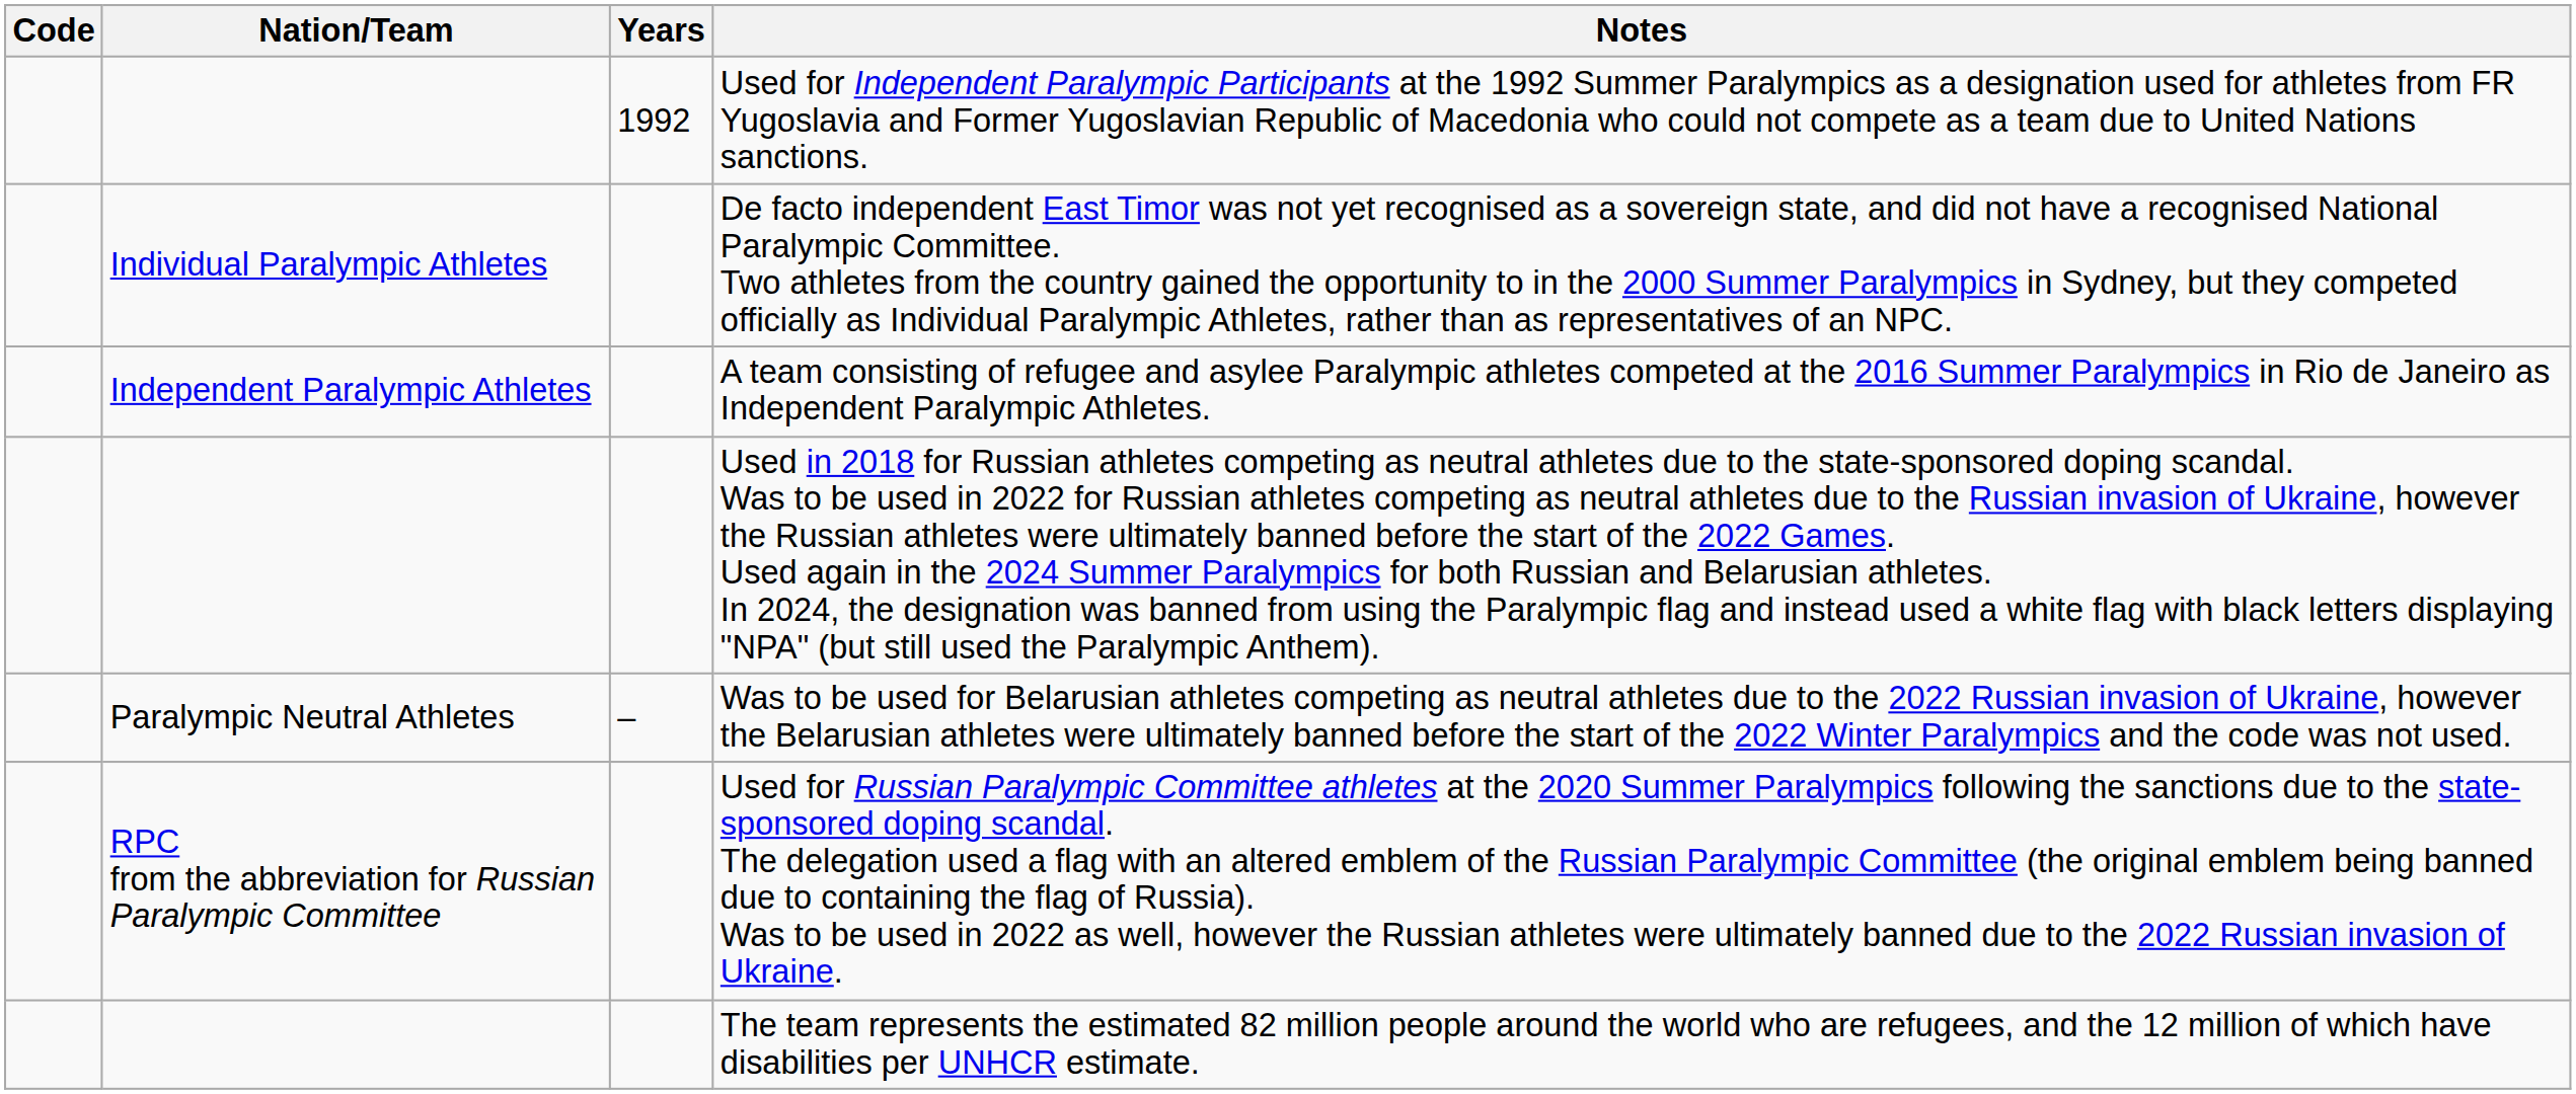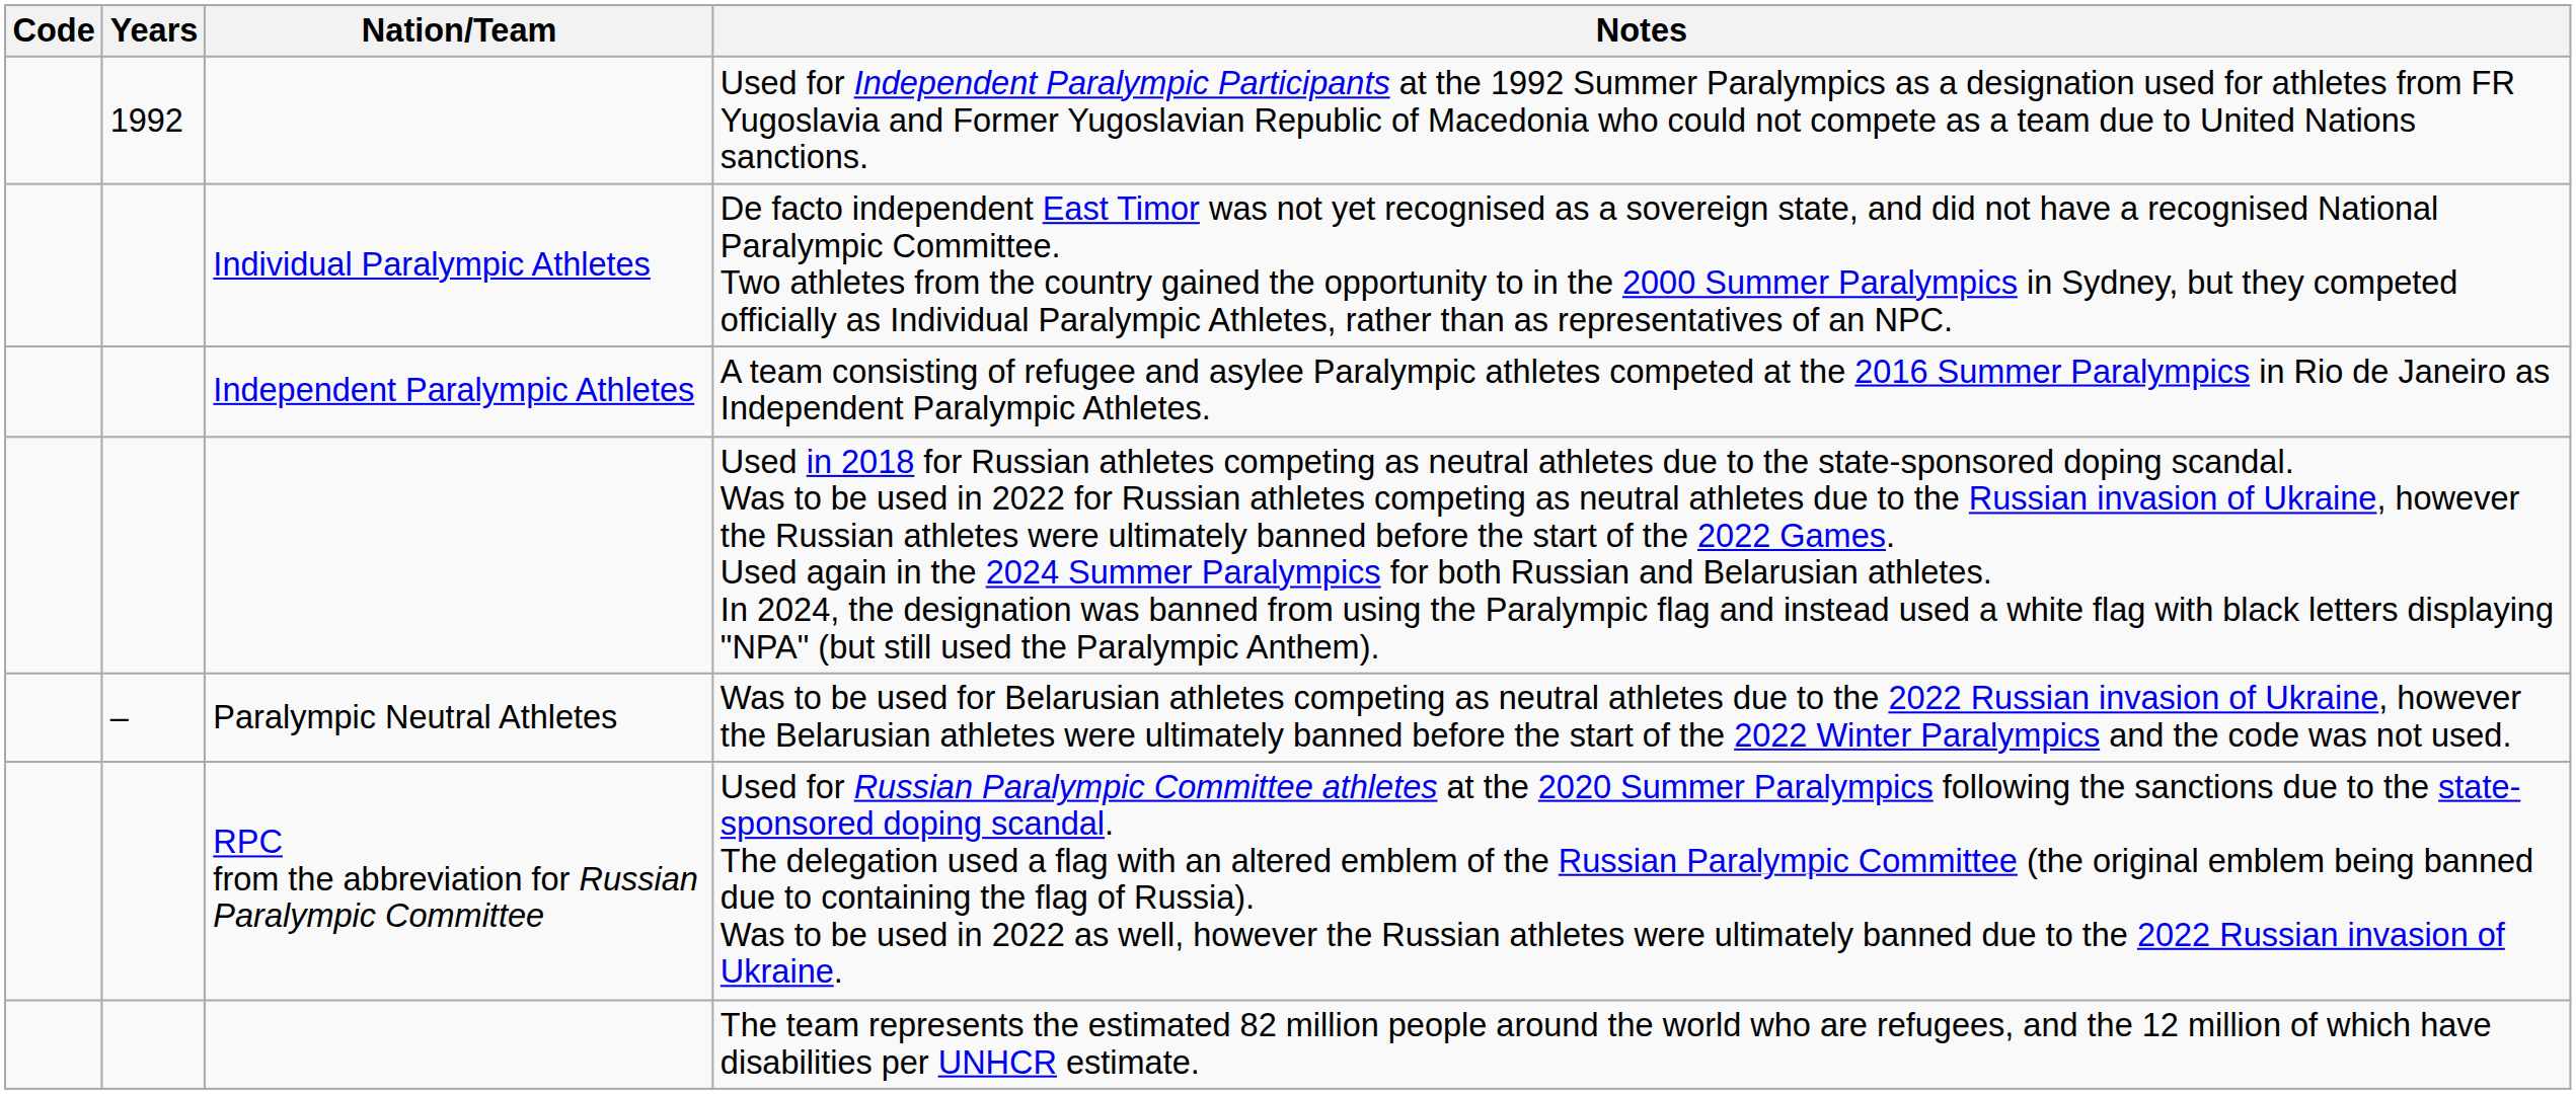columns swapped: Nation/Team <-> Years
